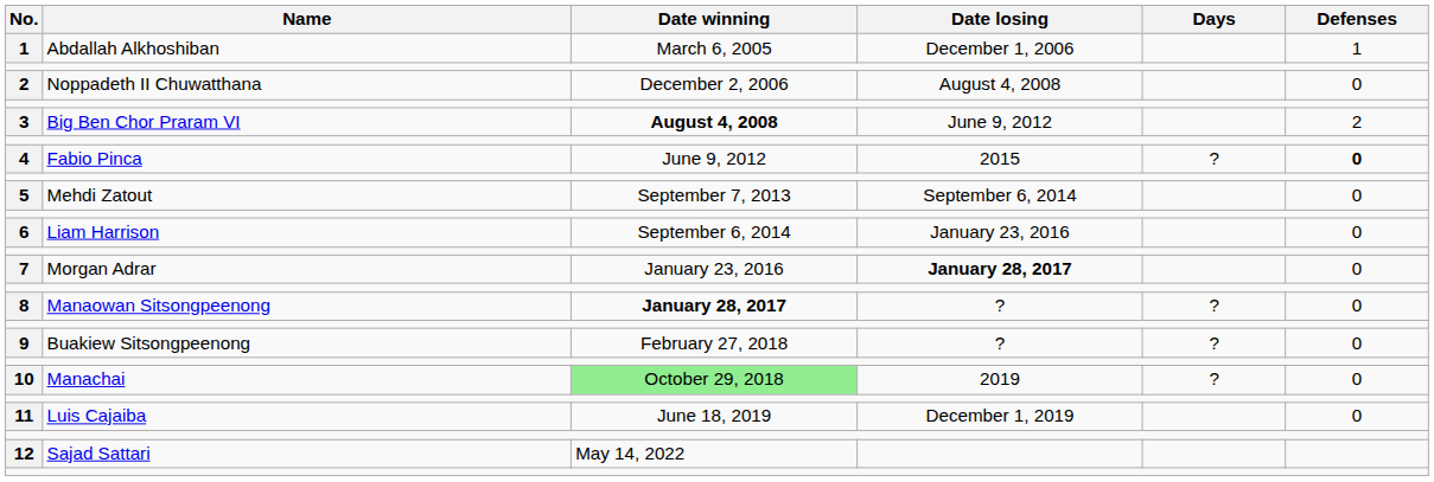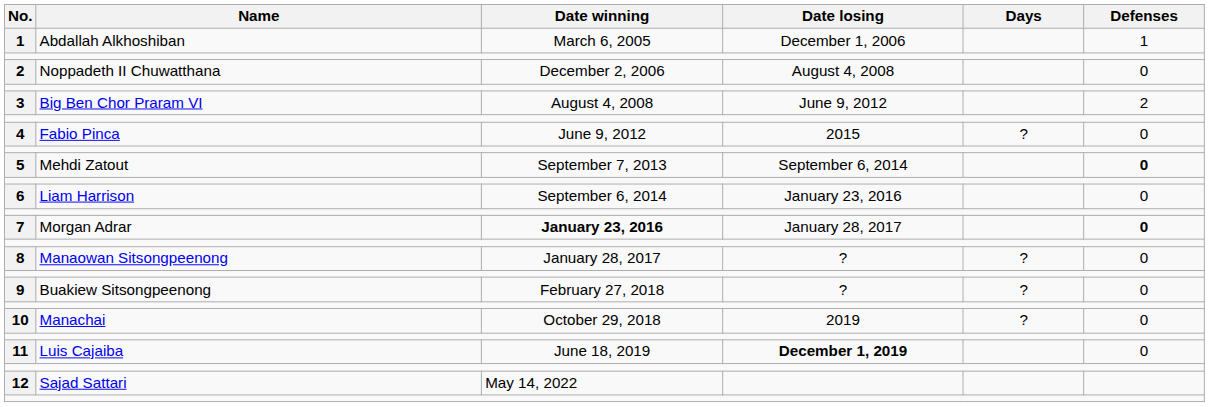3 | Date winning: bold -> normal
4 | Defenses: bold -> normal
5 | Defenses: normal -> bold
7 | Date winning: normal -> bold
7 | Date losing: bold -> normal
7 | Defenses: normal -> bold
8 | Date winning: bold -> normal
10 | Date winning: lightgreen background -> no background
11 | Date losing: normal -> bold
